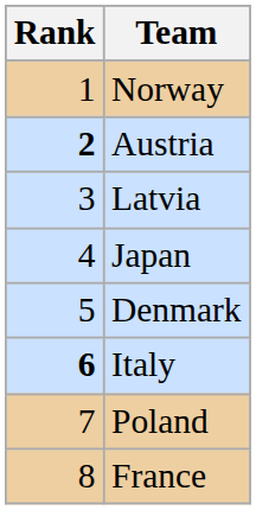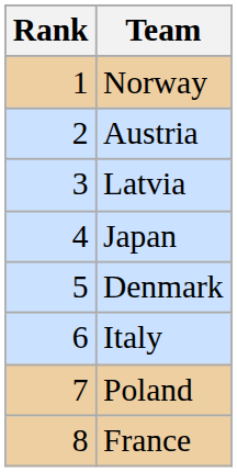Austria | Rank: bold -> normal
Italy | Rank: bold -> normal
